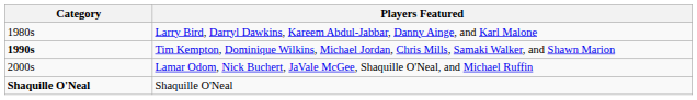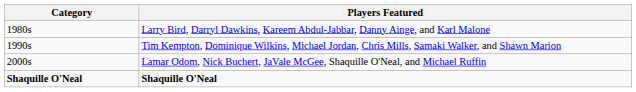row 3 | Category: bold -> normal
row 5 | Players Featured: normal -> bold
